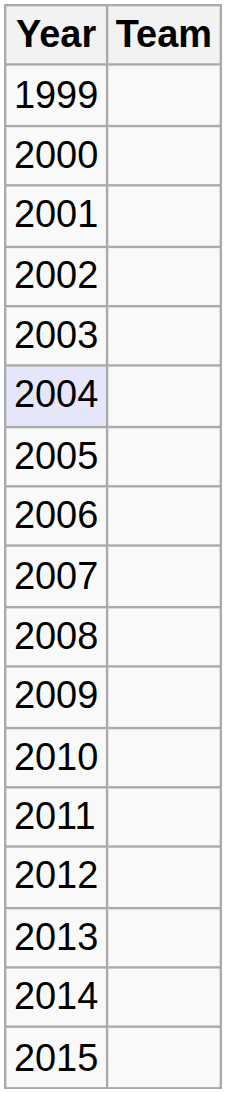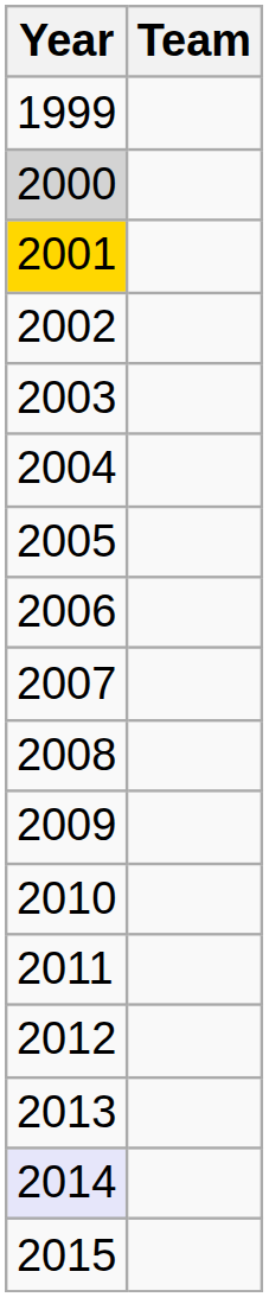2000 | Year: no background -> lightgrey background
2001 | Year: no background -> gold background
2004 | Year: lavender background -> no background
2014 | Year: no background -> lavender background
